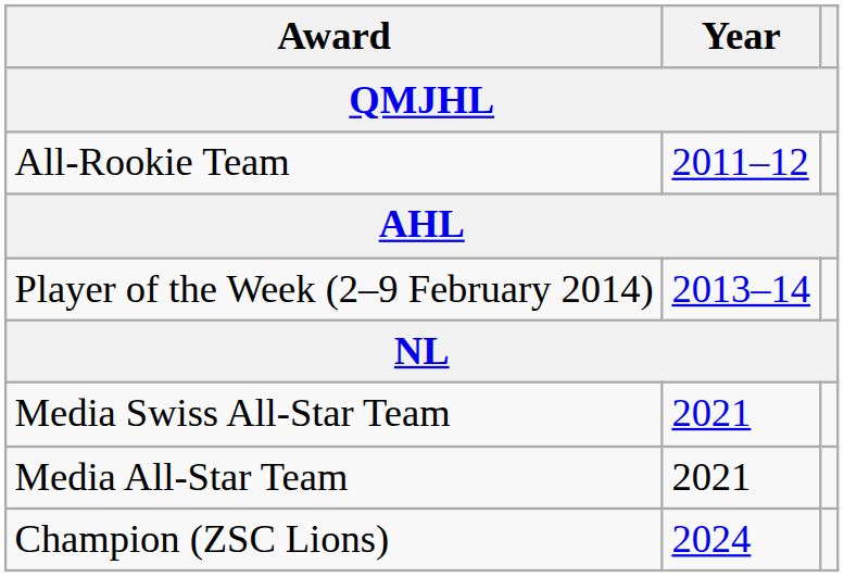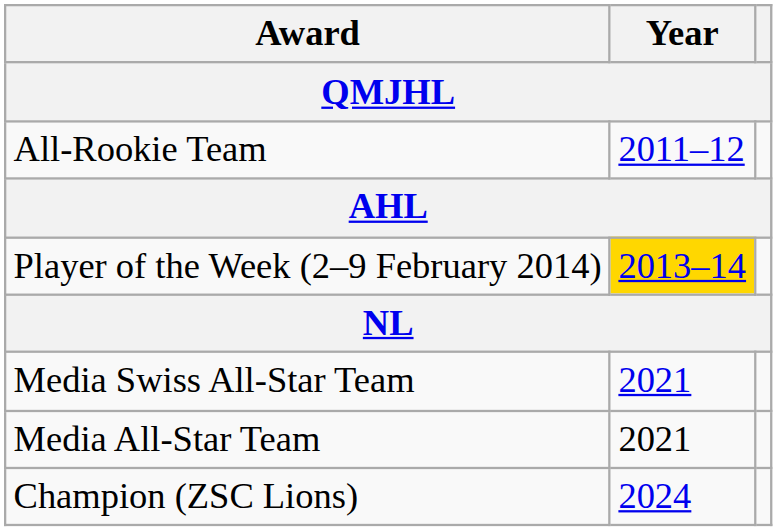Player of the Week (2–9 February 2014) | Year: no background -> gold background
